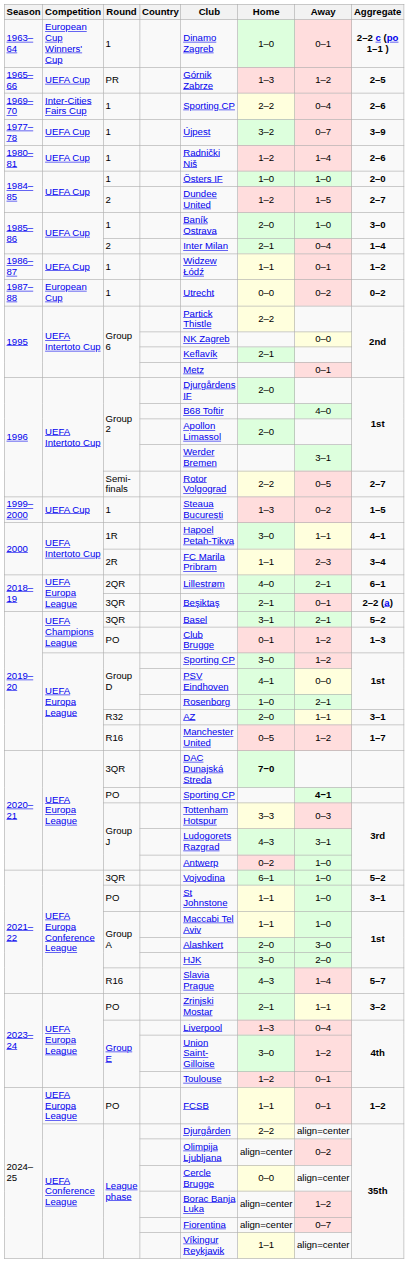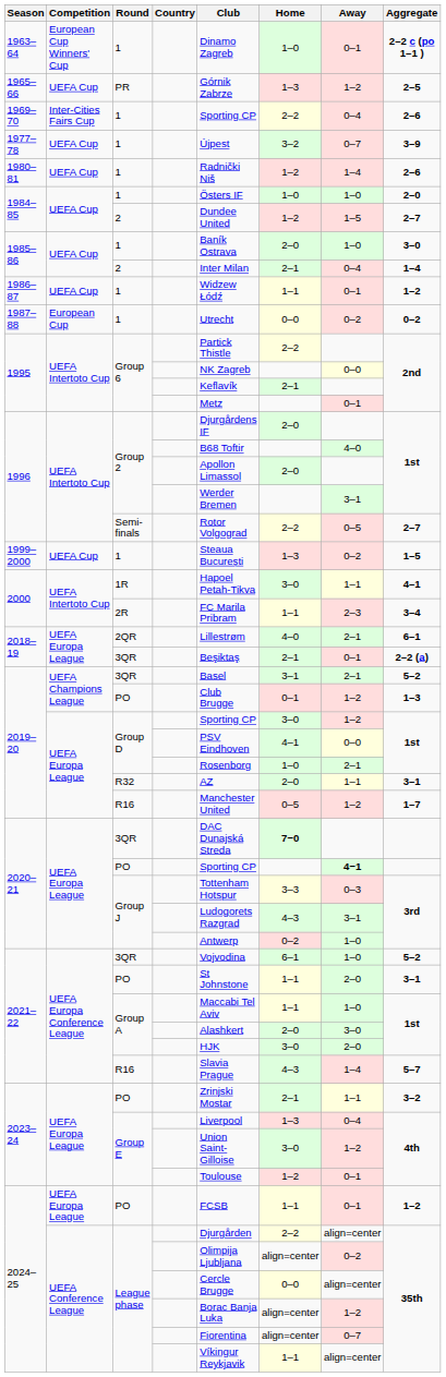2021–22 / PO | Away: 1–0 -> 2–0
